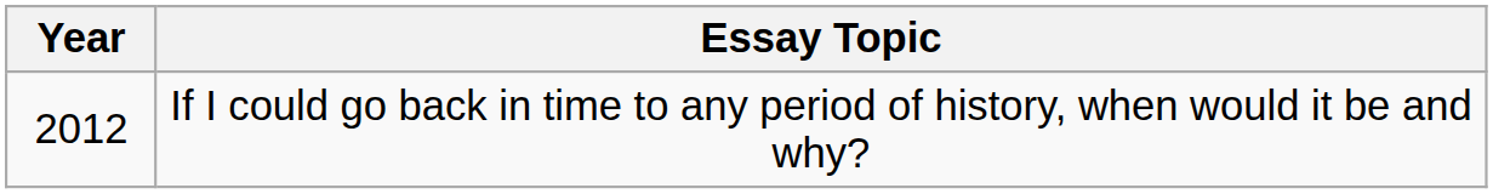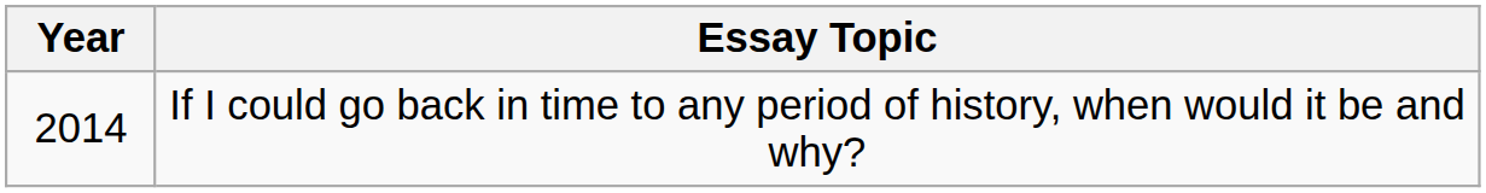row 2 | Year: 2012 -> 2014
